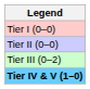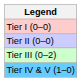row 5 | column 1: bold -> normal
